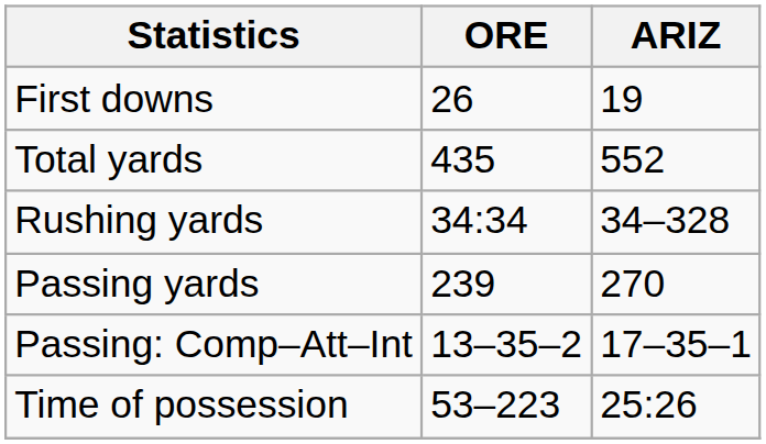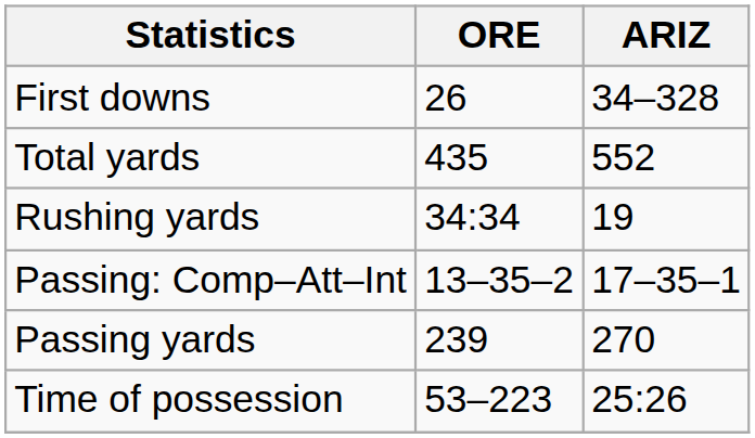First downs | ARIZ: 19 -> 34–328
Rushing yards | ARIZ: 34–328 -> 19
rows swapped: Passing yards <-> Passing: Comp–Att–Int
